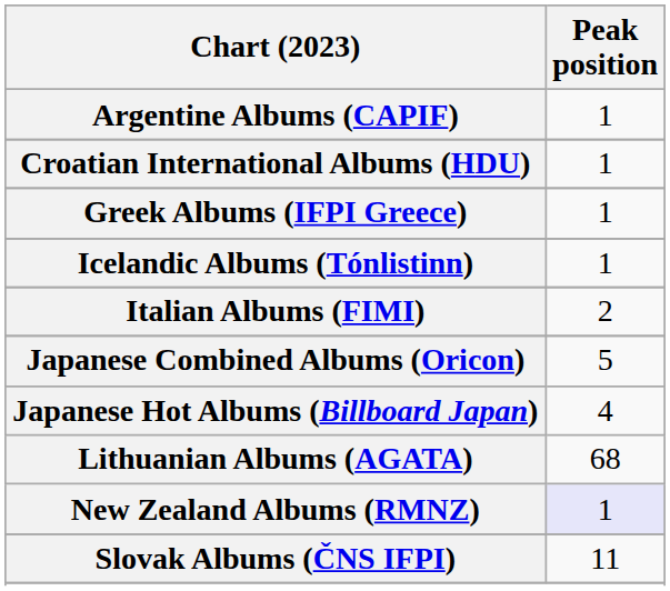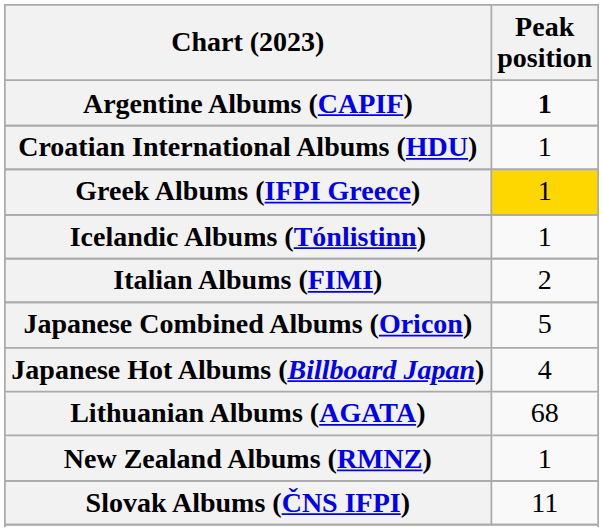Argentine Albums (CAPIF) | Peak position: normal -> bold
Greek Albums (IFPI Greece) | Peak position: no background -> gold background
New Zealand Albums (RMNZ) | Peak position: lavender background -> no background
